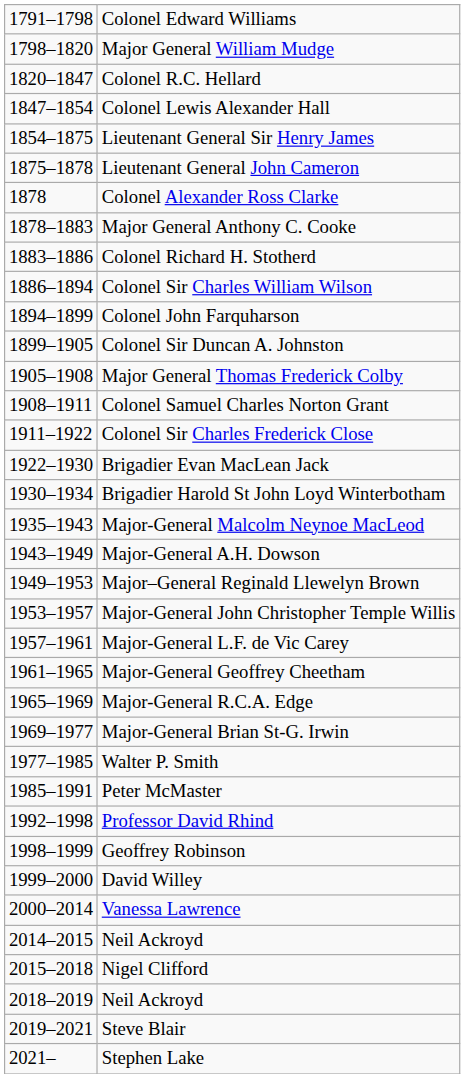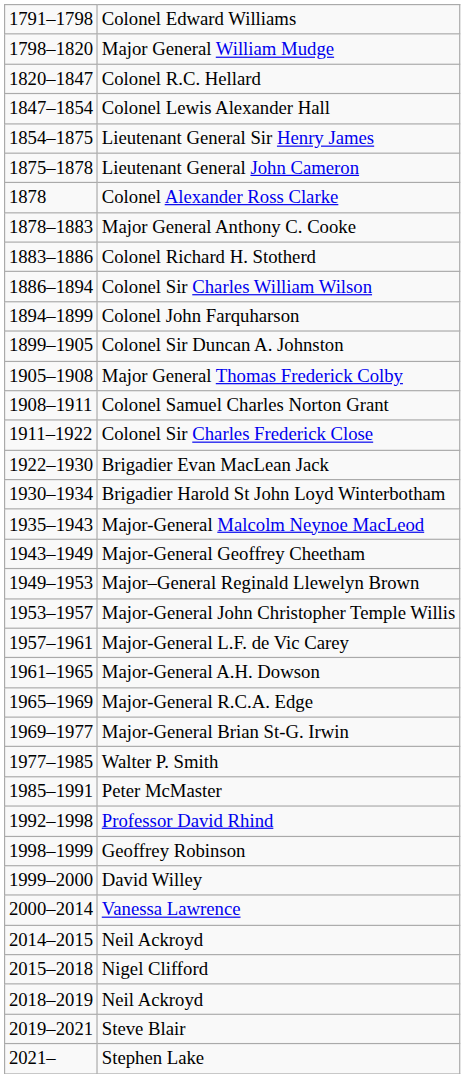row 19 | column 2: Major-General A.H. Dowson -> Major-General Geoffrey Cheetham
row 23 | column 2: Major-General Geoffrey Cheetham -> Major-General A.H. Dowson
